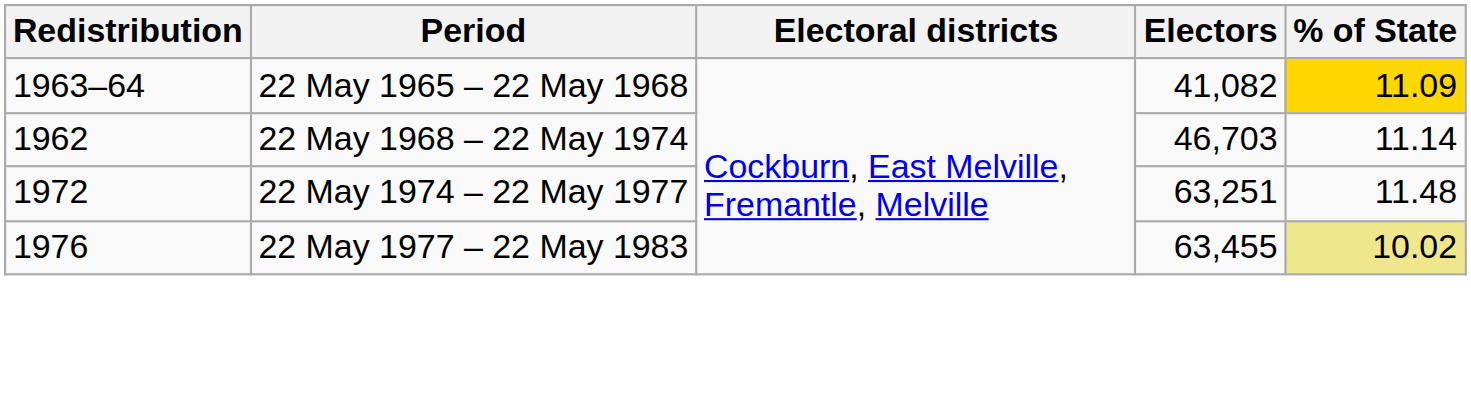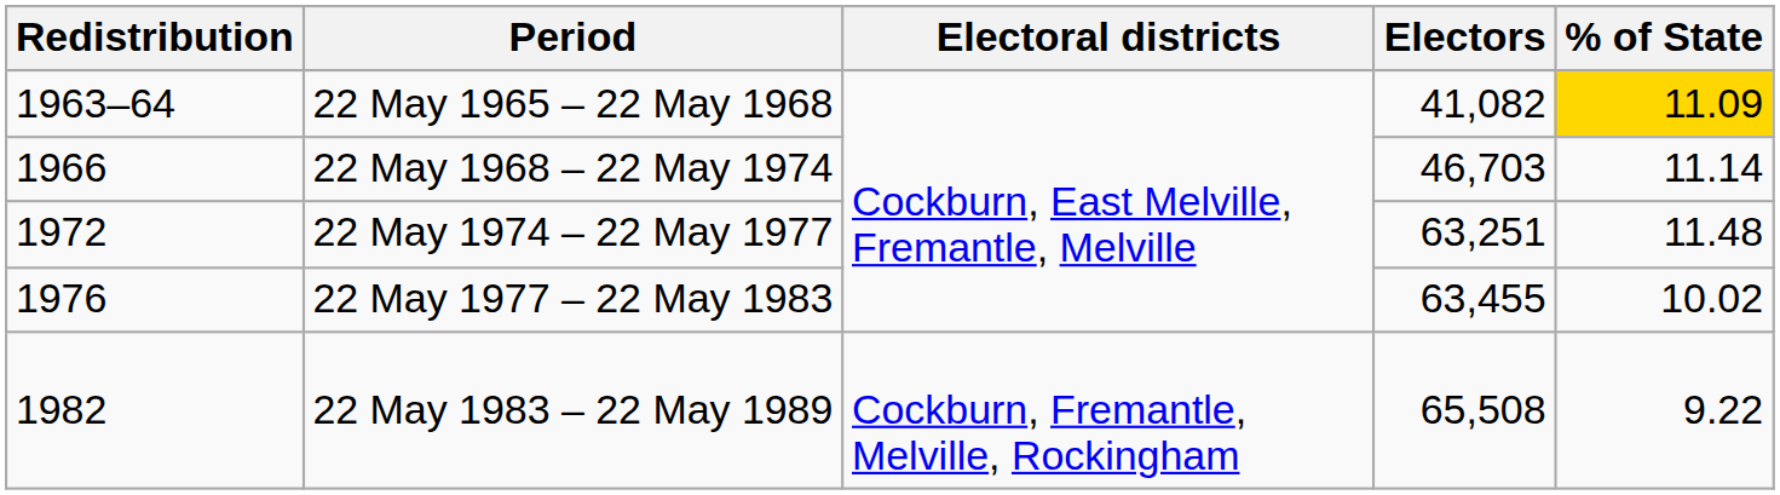22 May 1968 – 22 May 1974 | Redistribution: 1962 -> 1966
22 May 1977 – 22 May 1983 | % of State: khaki background -> no background
+ row: 1982 | 22 May 1983 – 22 May 1989 | Cockburn, Fremantle, Melville, Rockingham | 65,508 | 9.22
